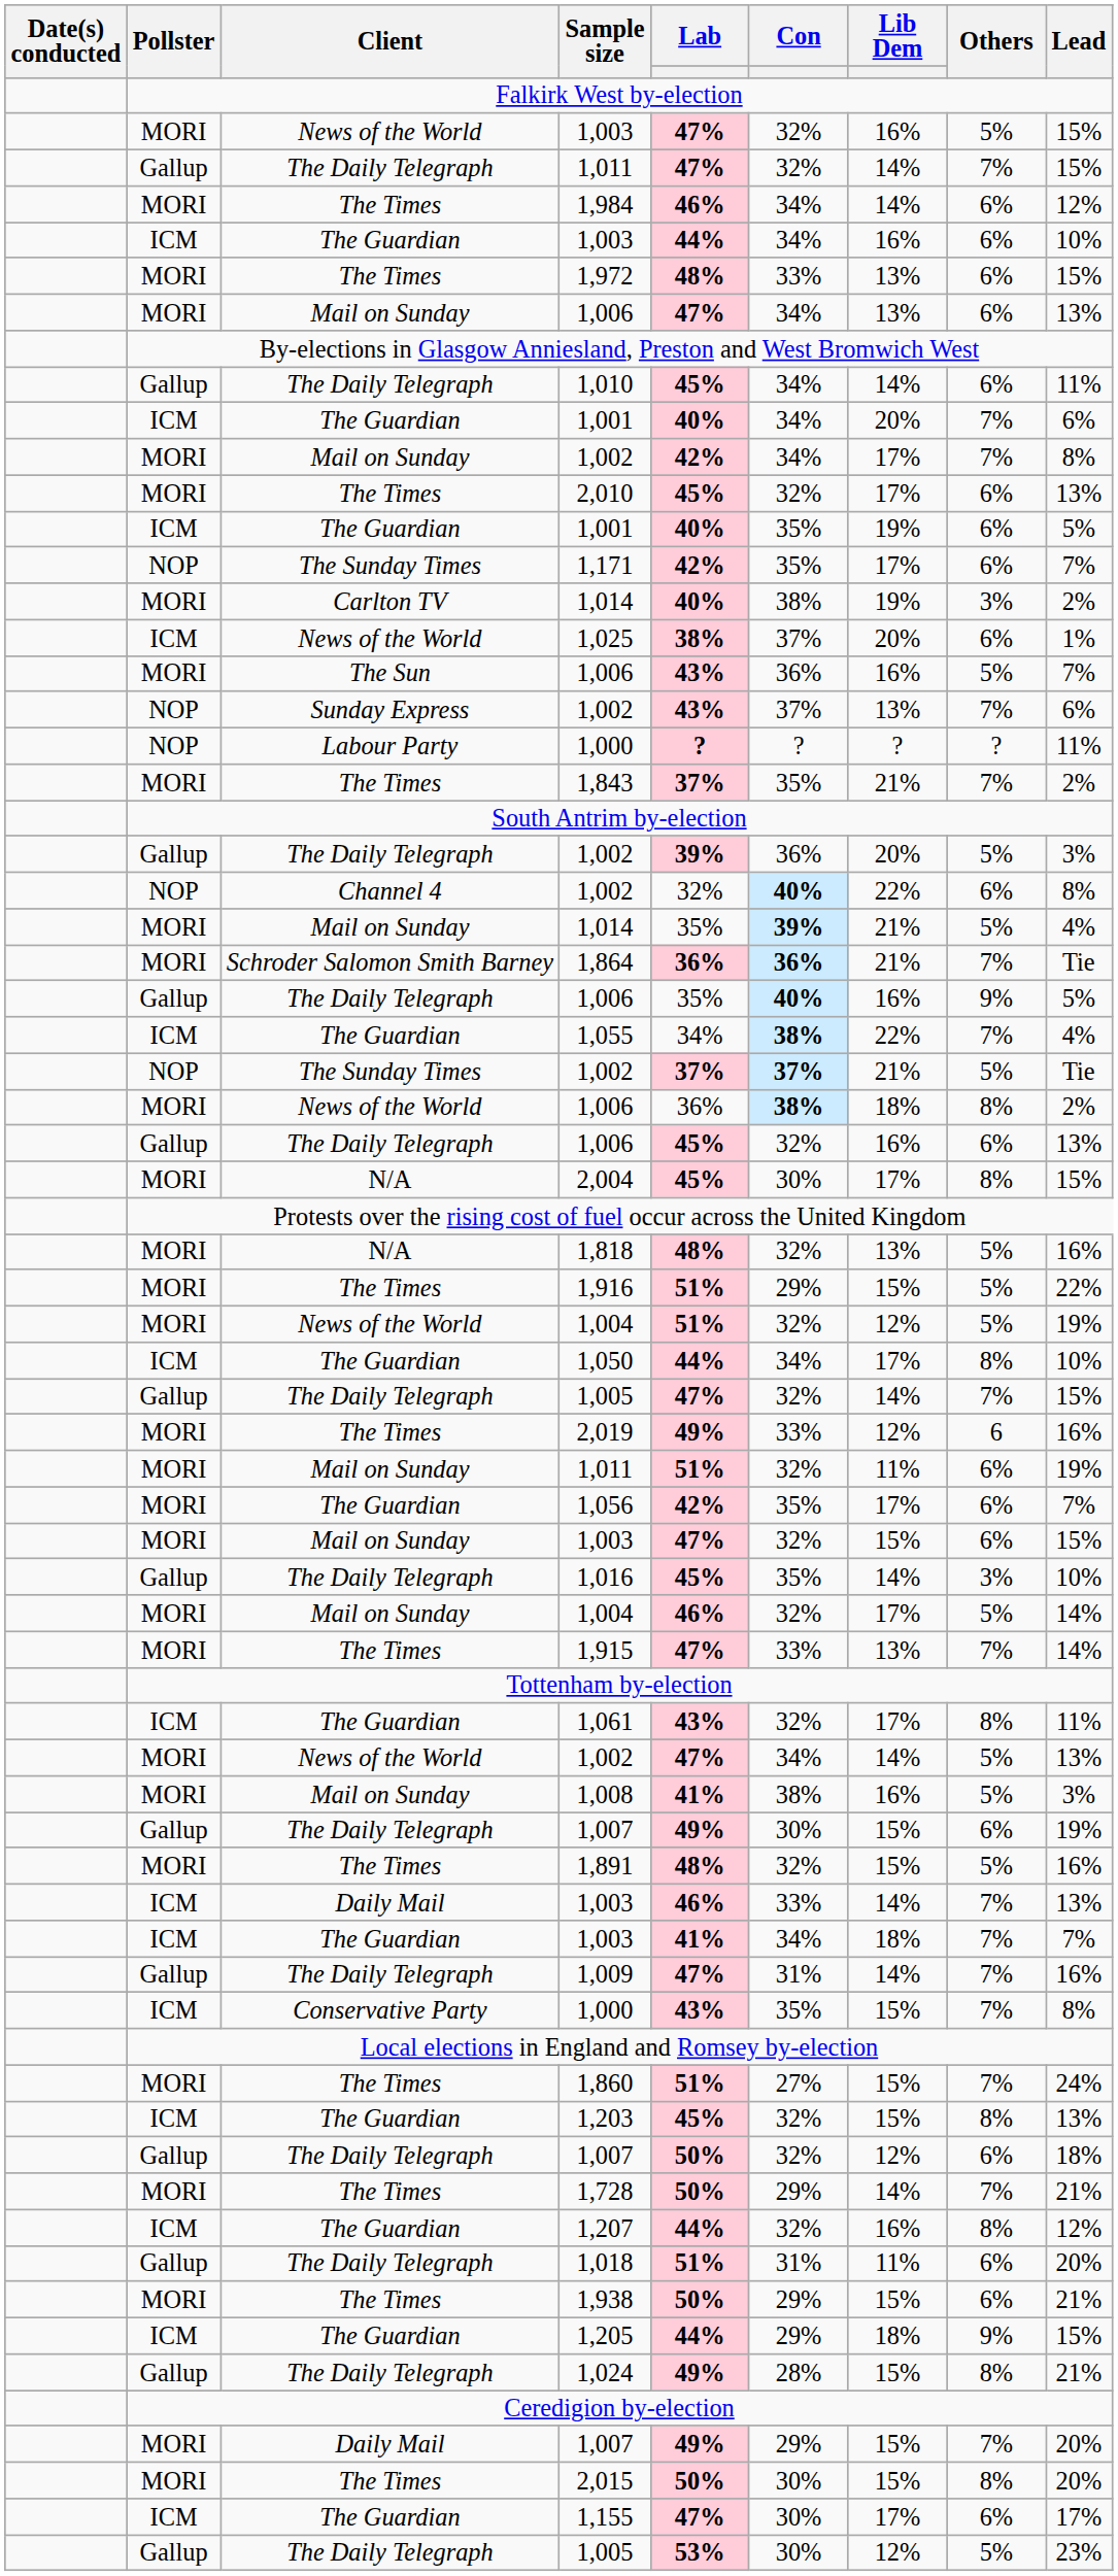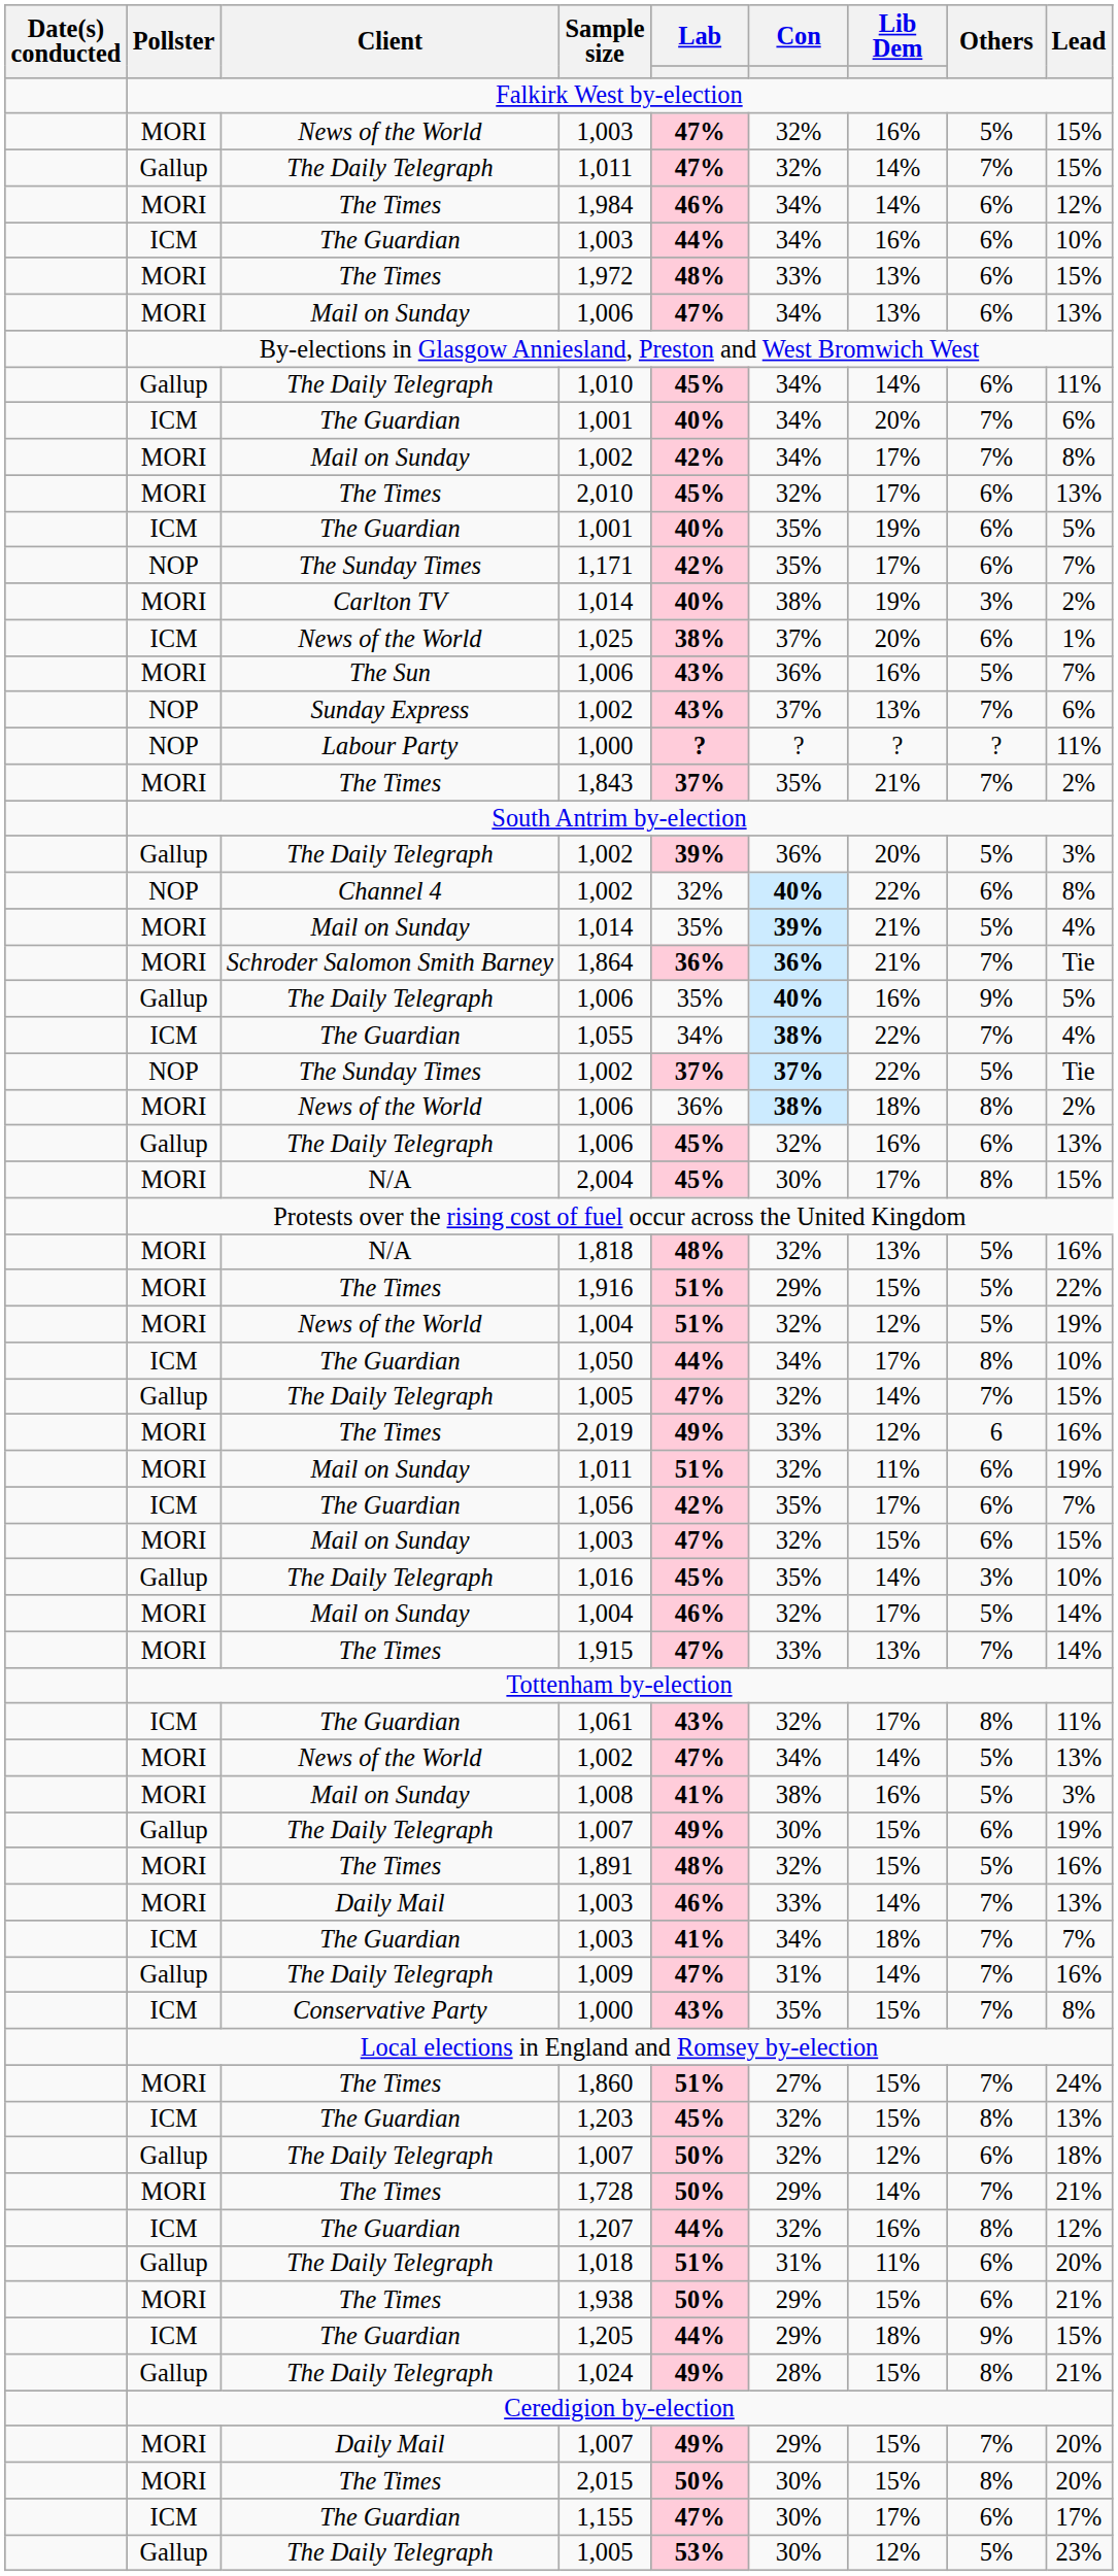The Sunday Times / 1,002 | Lib Dem: 21% -> 22%
1,056 | Pollster: MORI -> ICM
Daily Mail / 1,003 | Pollster: ICM -> MORI
